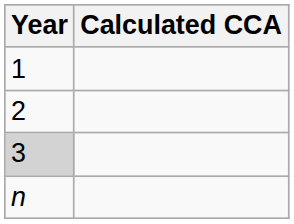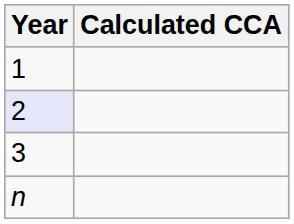2 | Year: no background -> lavender background
3 | Year: lightgrey background -> no background
